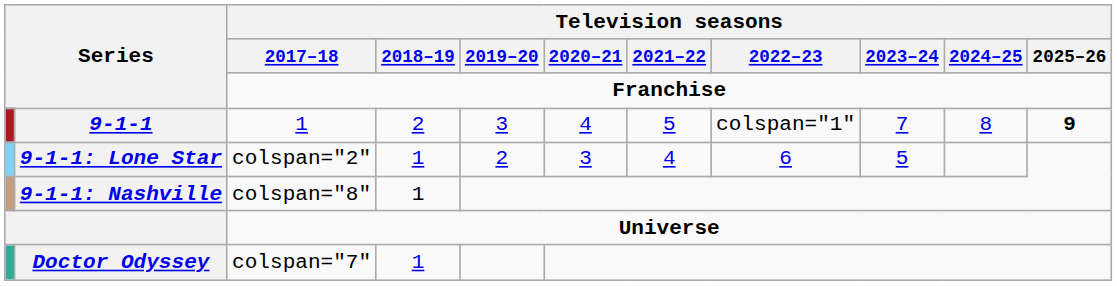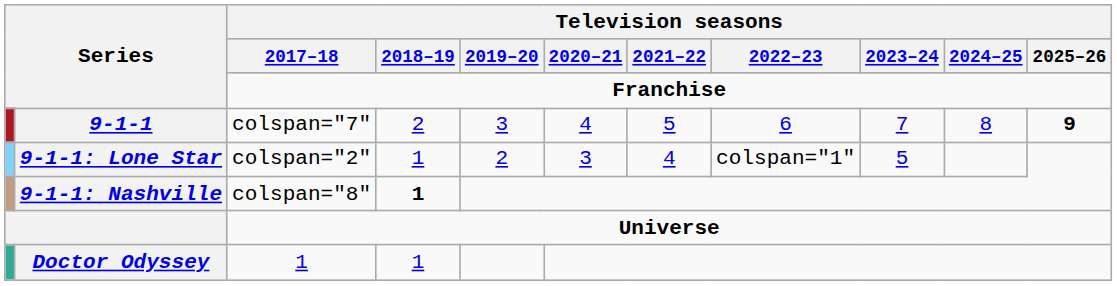9-1-1 | Television seasons / 2017–18: 1 -> colspan="7"
9-1-1 | Television seasons / 2022–23: colspan="1" -> 6
9-1-1: Lone Star | Television seasons / 2022–23: 6 -> colspan="1"
9-1-1: Nashville | Television seasons / 2018–19: normal -> bold
Doctor Odyssey | Television seasons / 2017–18: colspan="7" -> 1
